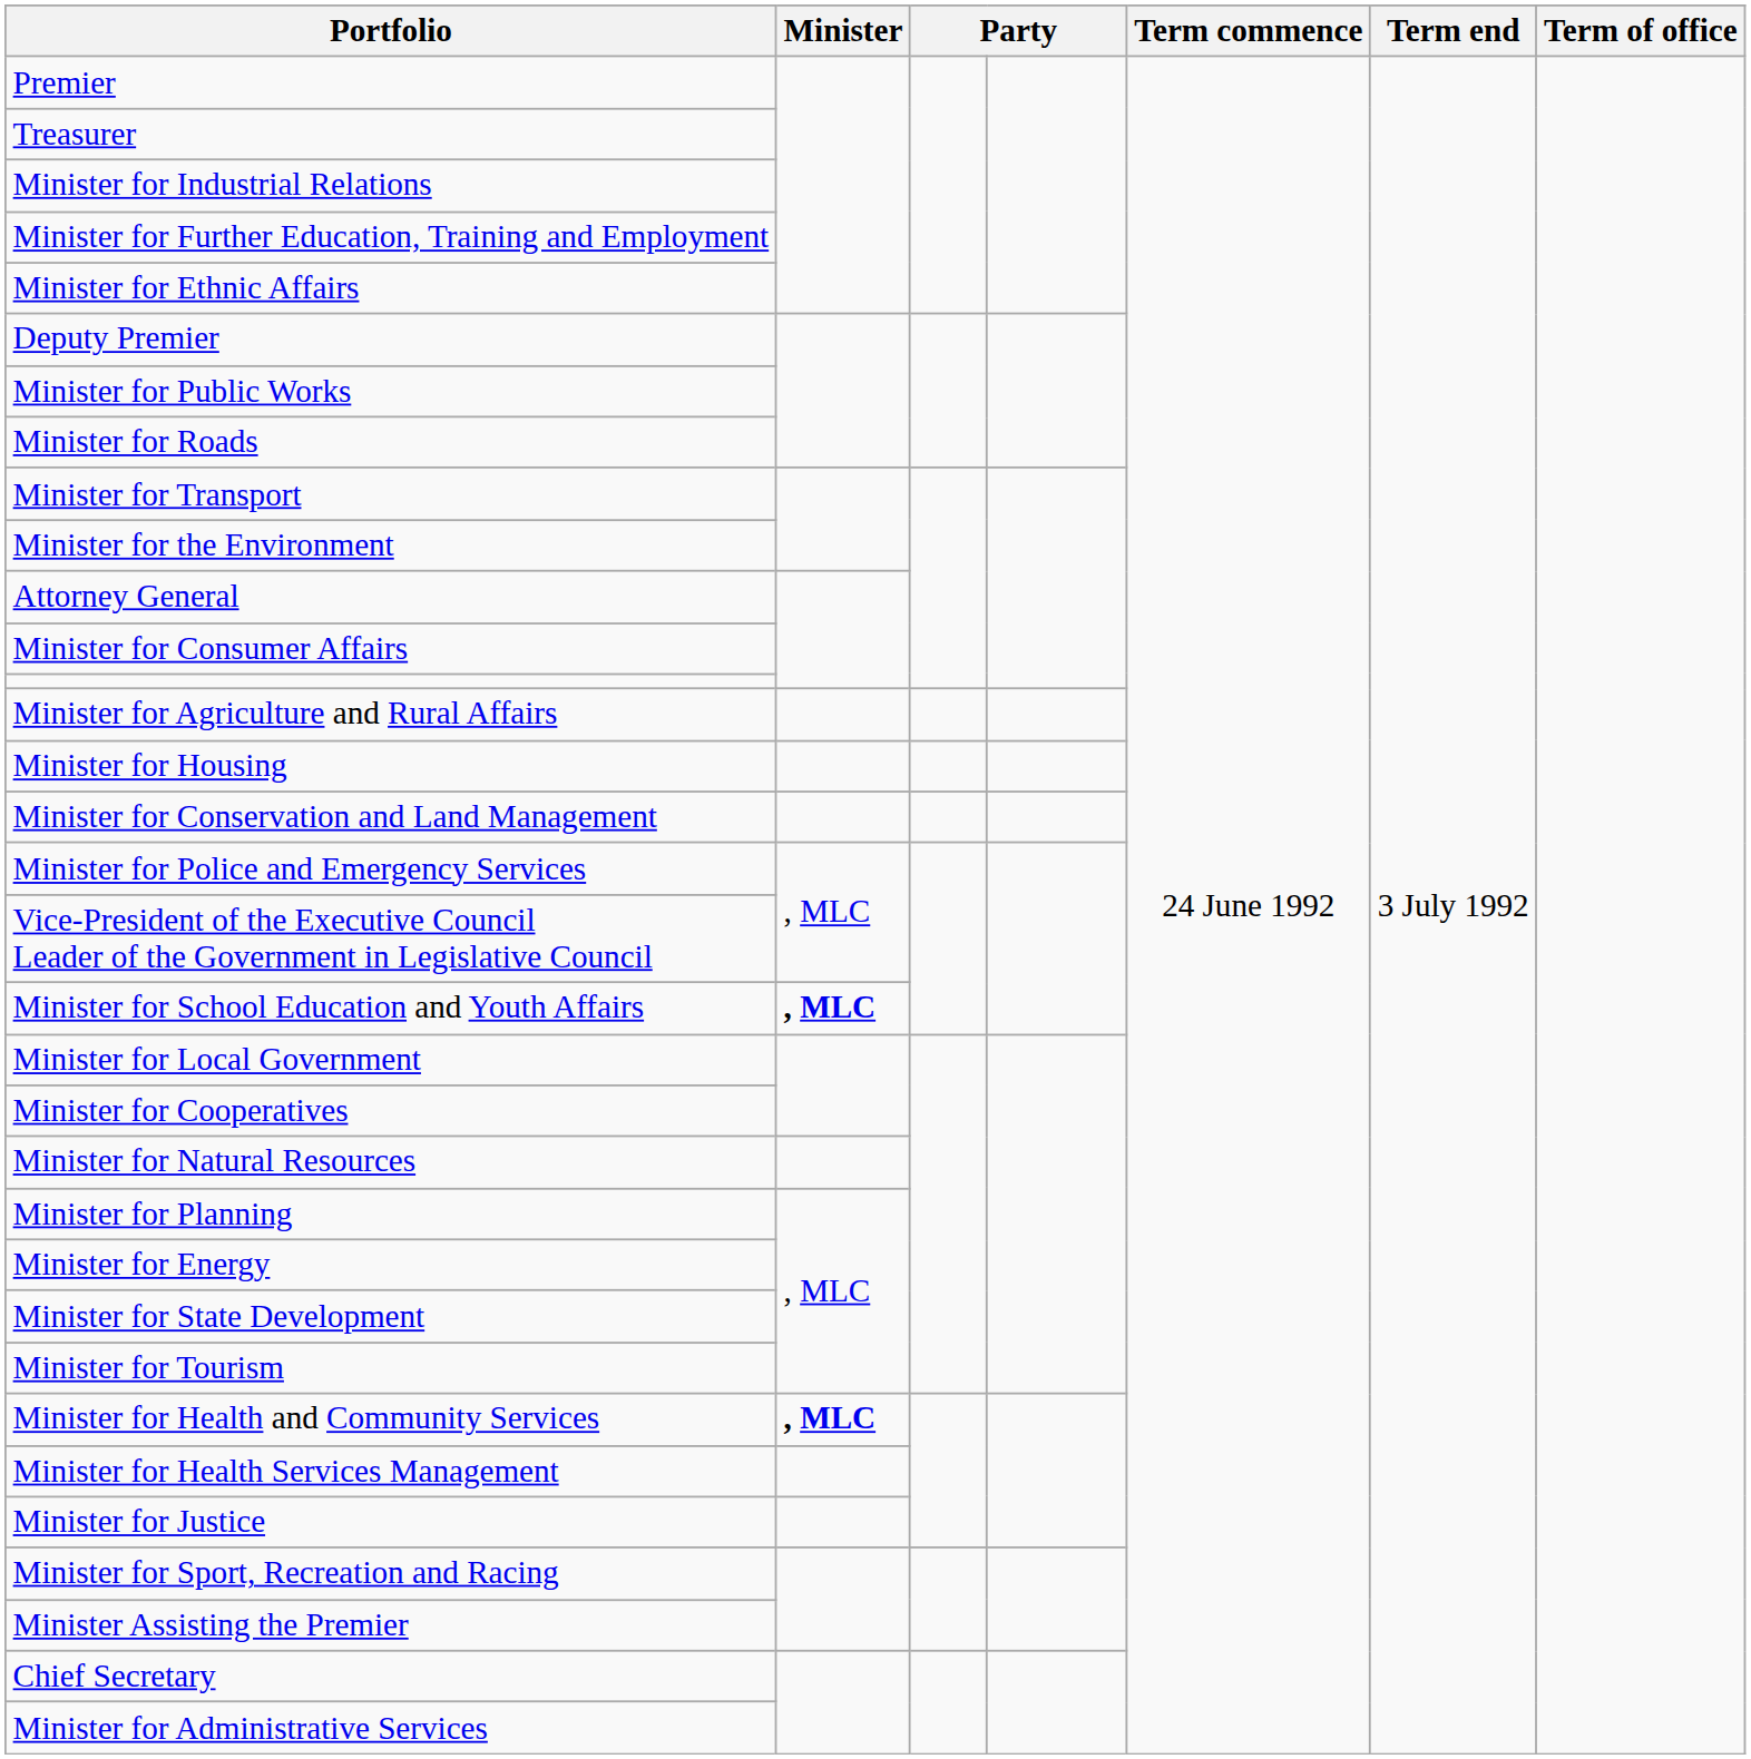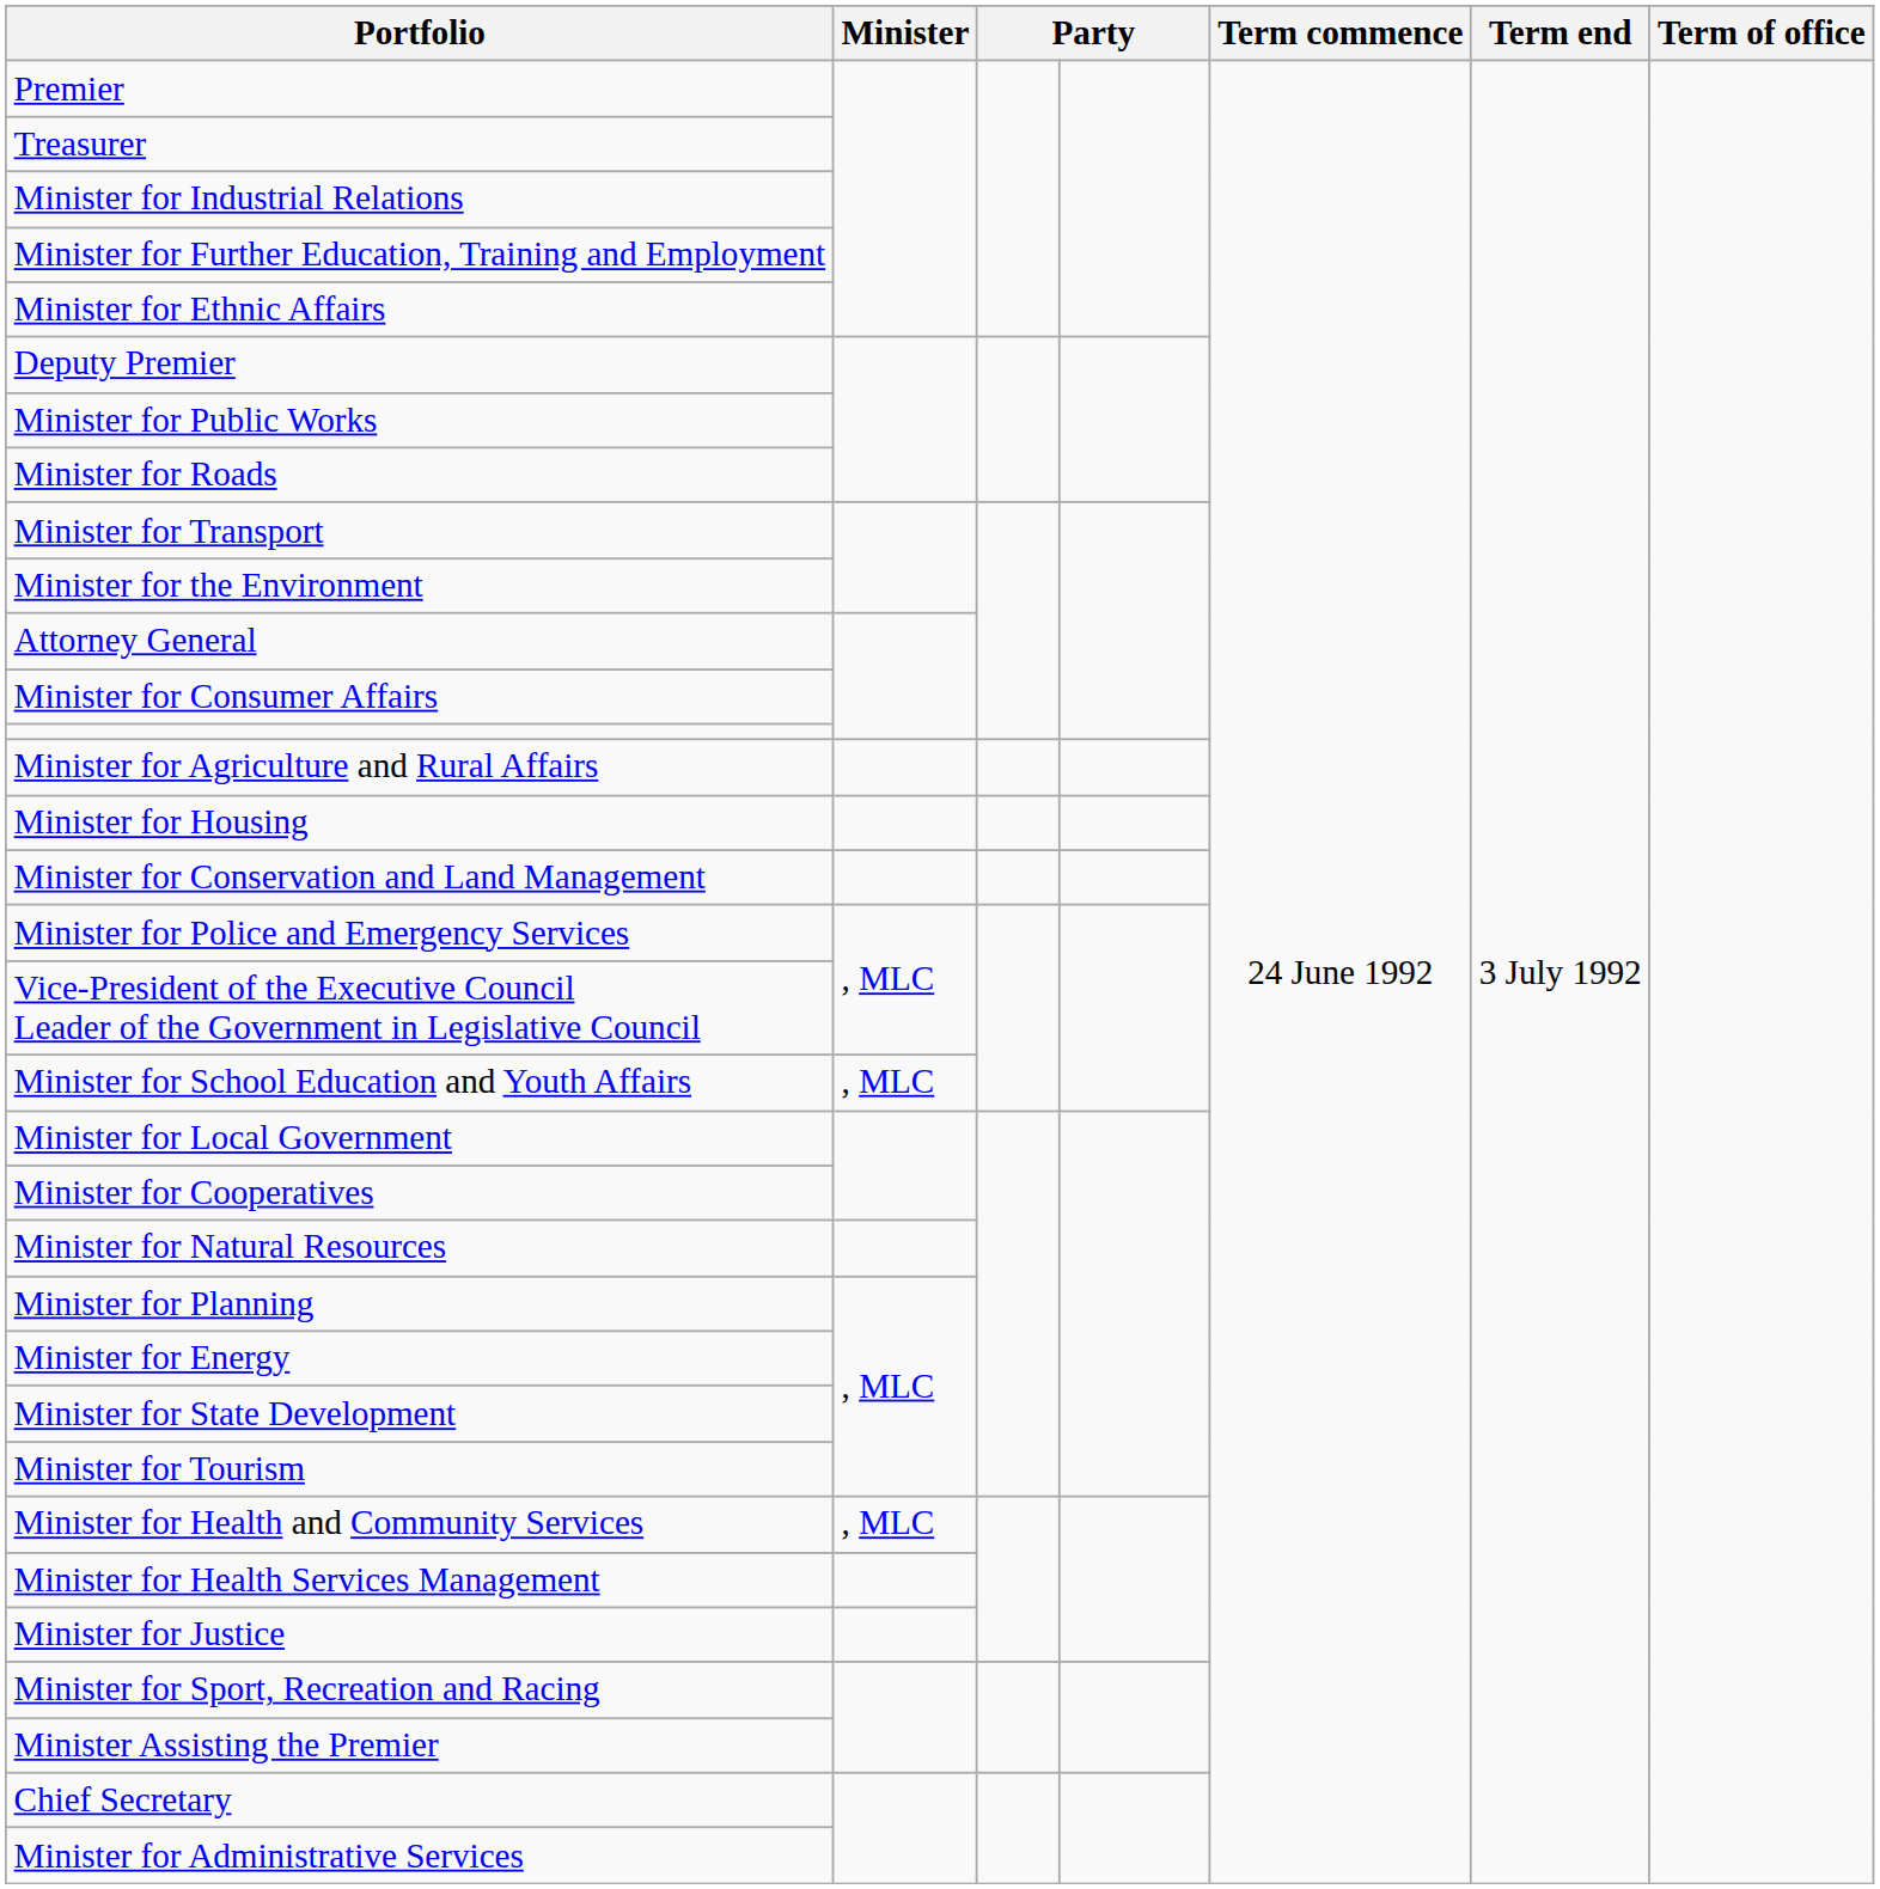Minister for School Education and Youth Affairs | Minister: bold -> normal
Minister for Health and Community Services | Minister: bold -> normal
